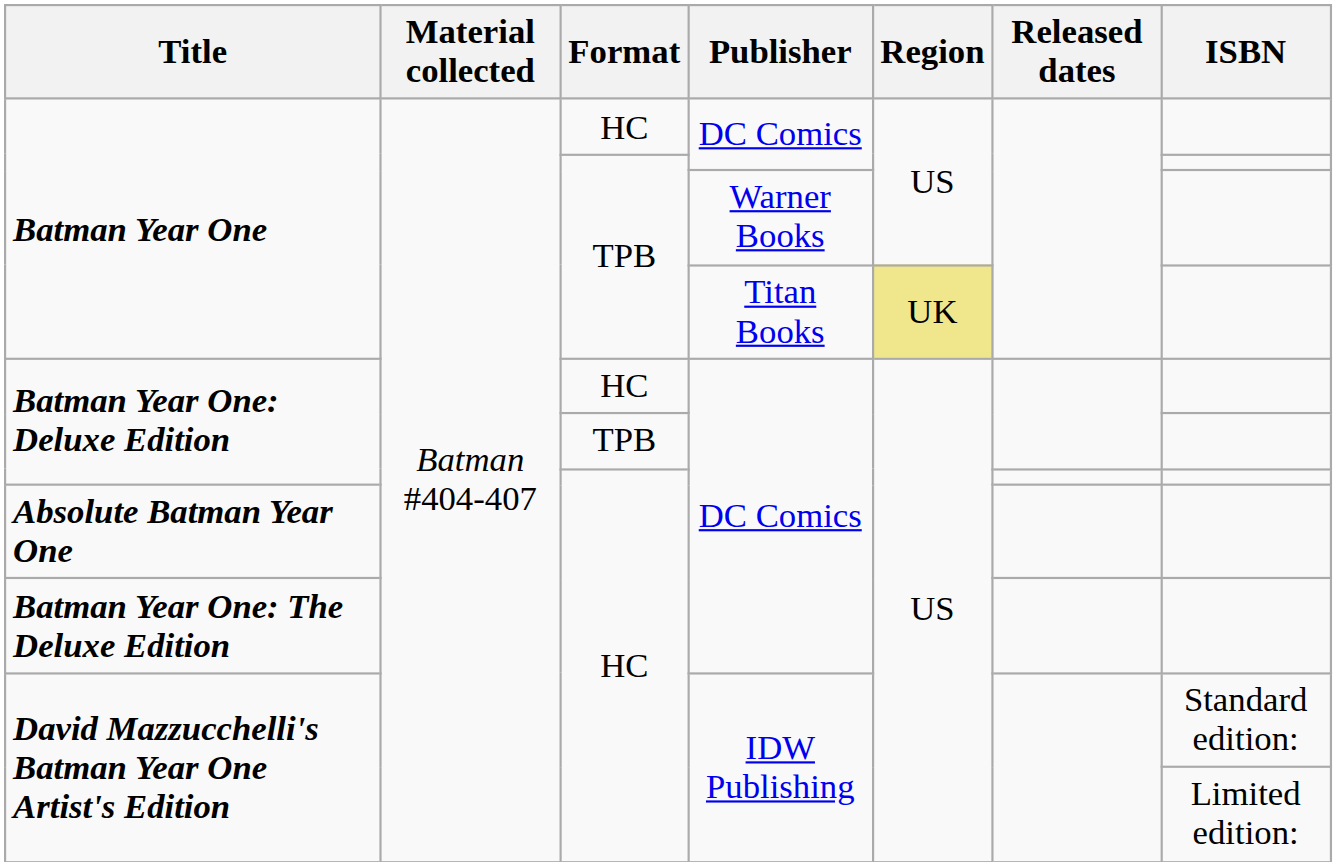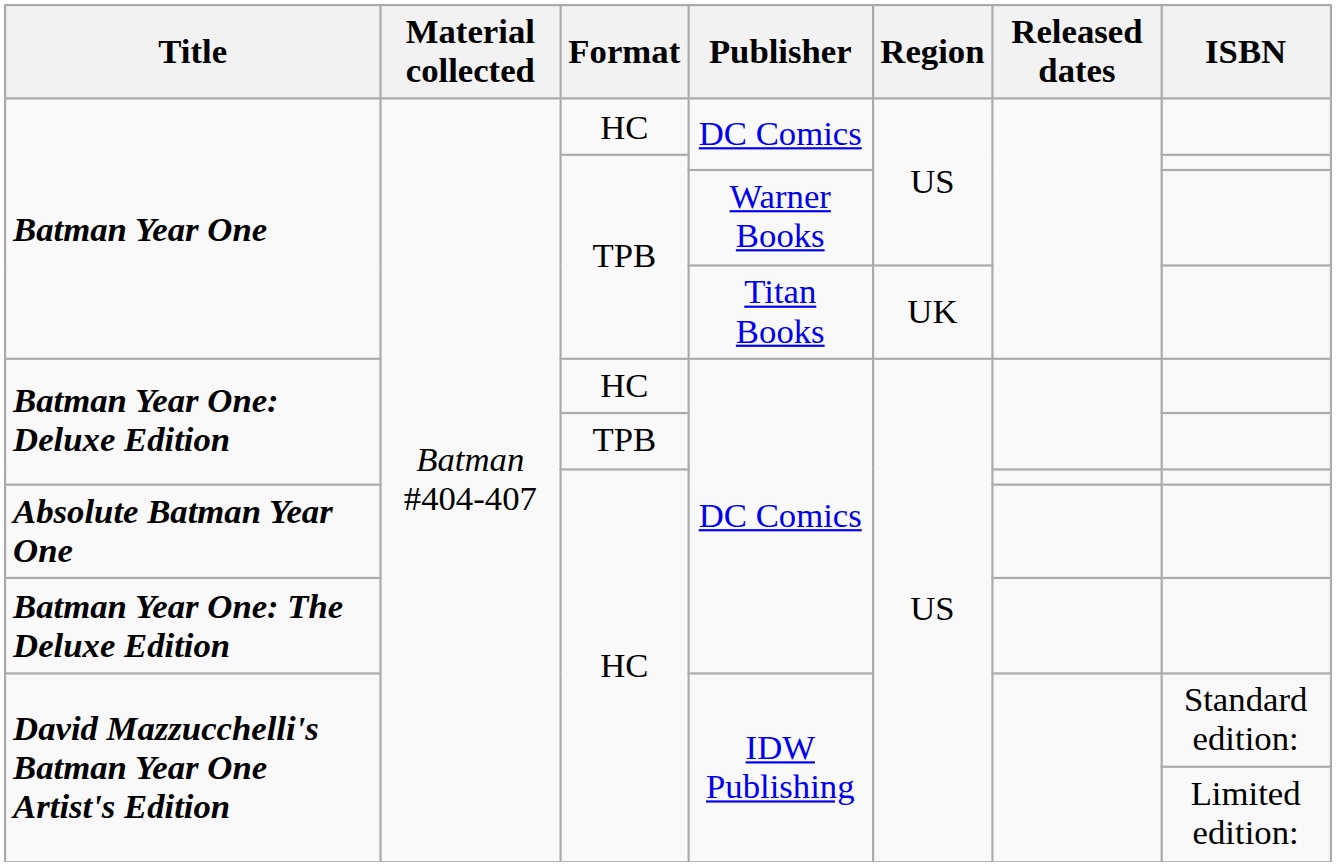Batman Year One / Titan Books | Region: khaki background -> no background
